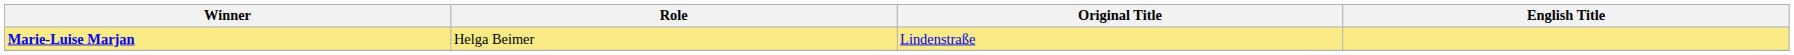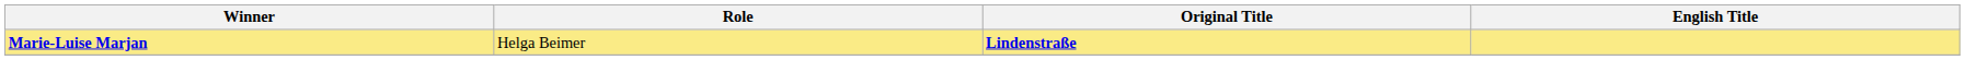Marie-Luise Marjan | Original Title: normal -> bold
